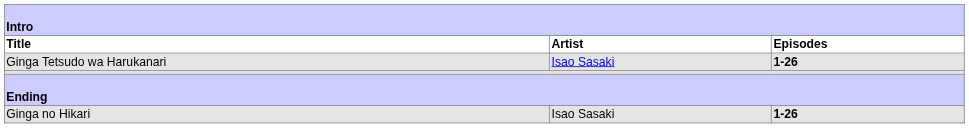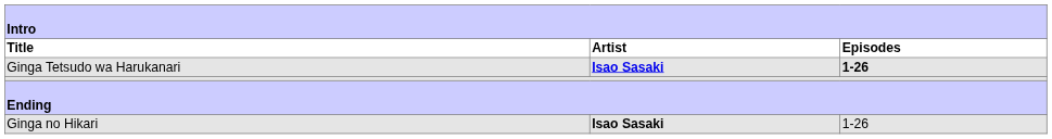Ginga Tetsudo wa Harukanari | column 2: normal -> bold
Ginga no Hikari | column 2: normal -> bold
Ginga no Hikari | column 3: bold -> normal
